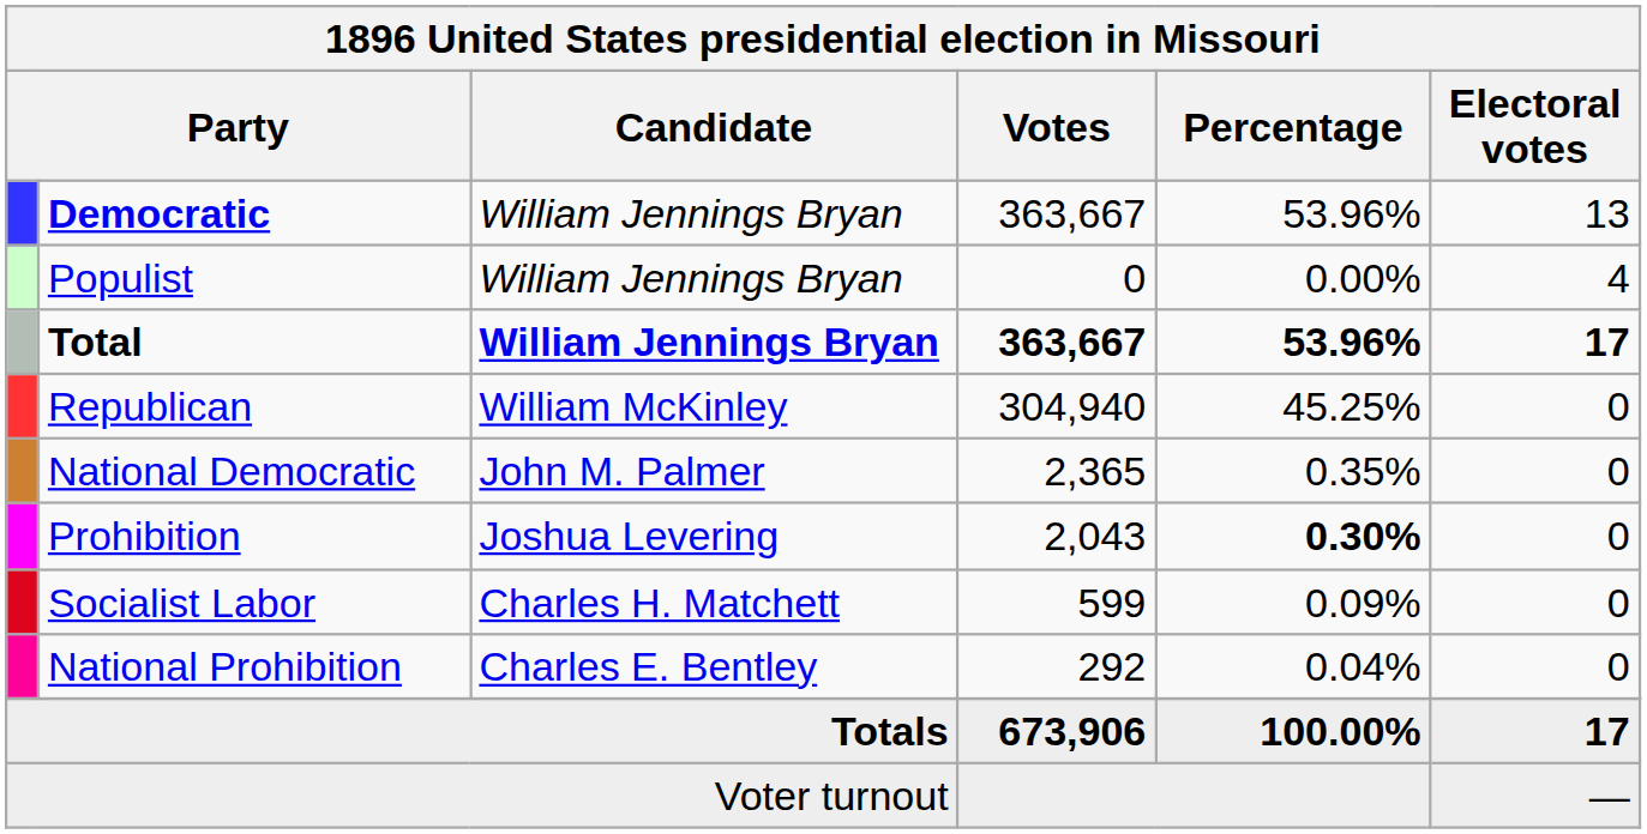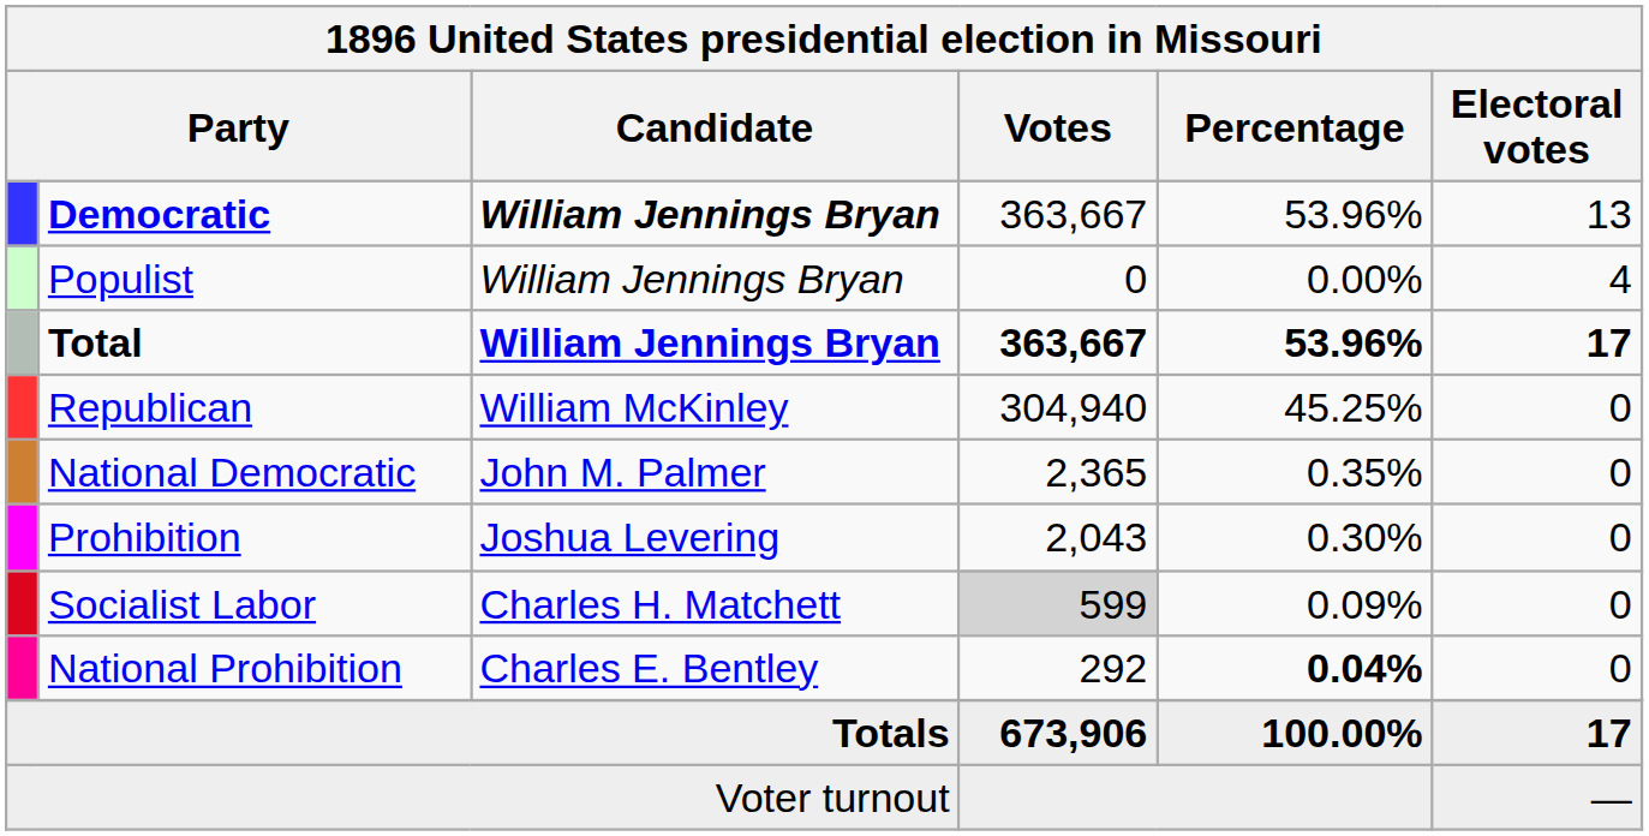Democratic | Candidate: normal -> bold
Prohibition | Percentage: bold -> normal
Socialist Labor | Votes: no background -> lightgrey background
National Prohibition | Percentage: normal -> bold
